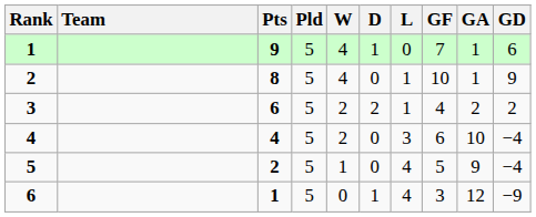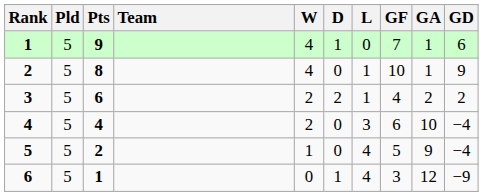columns swapped: Team <-> Pld
